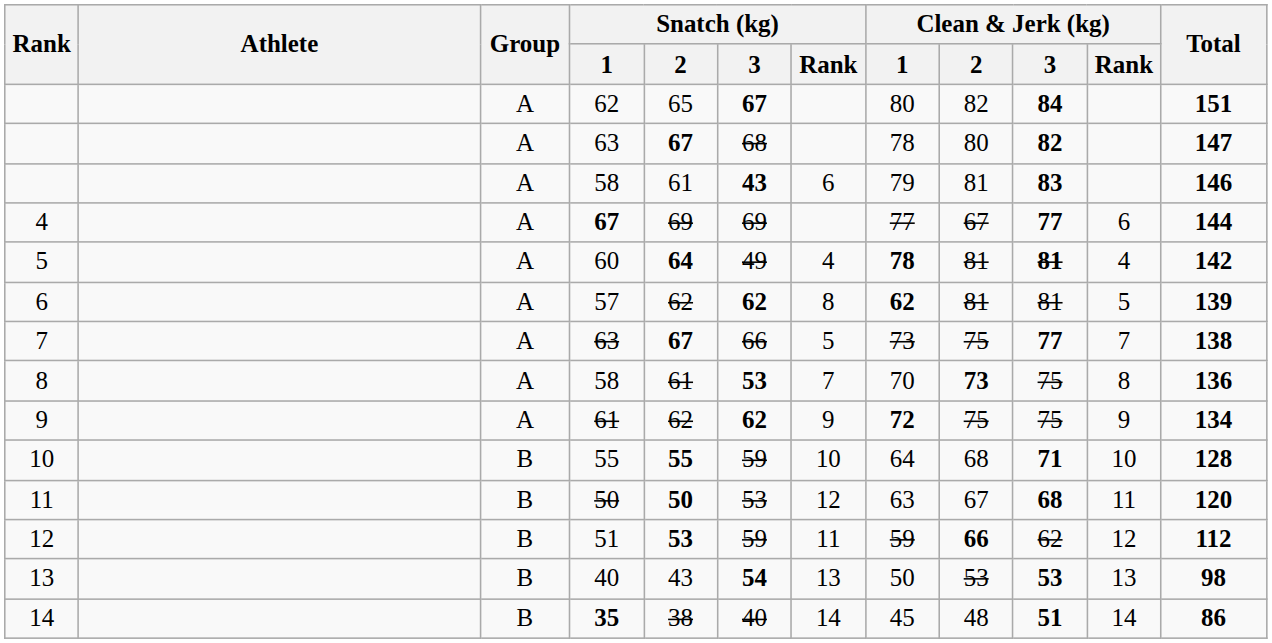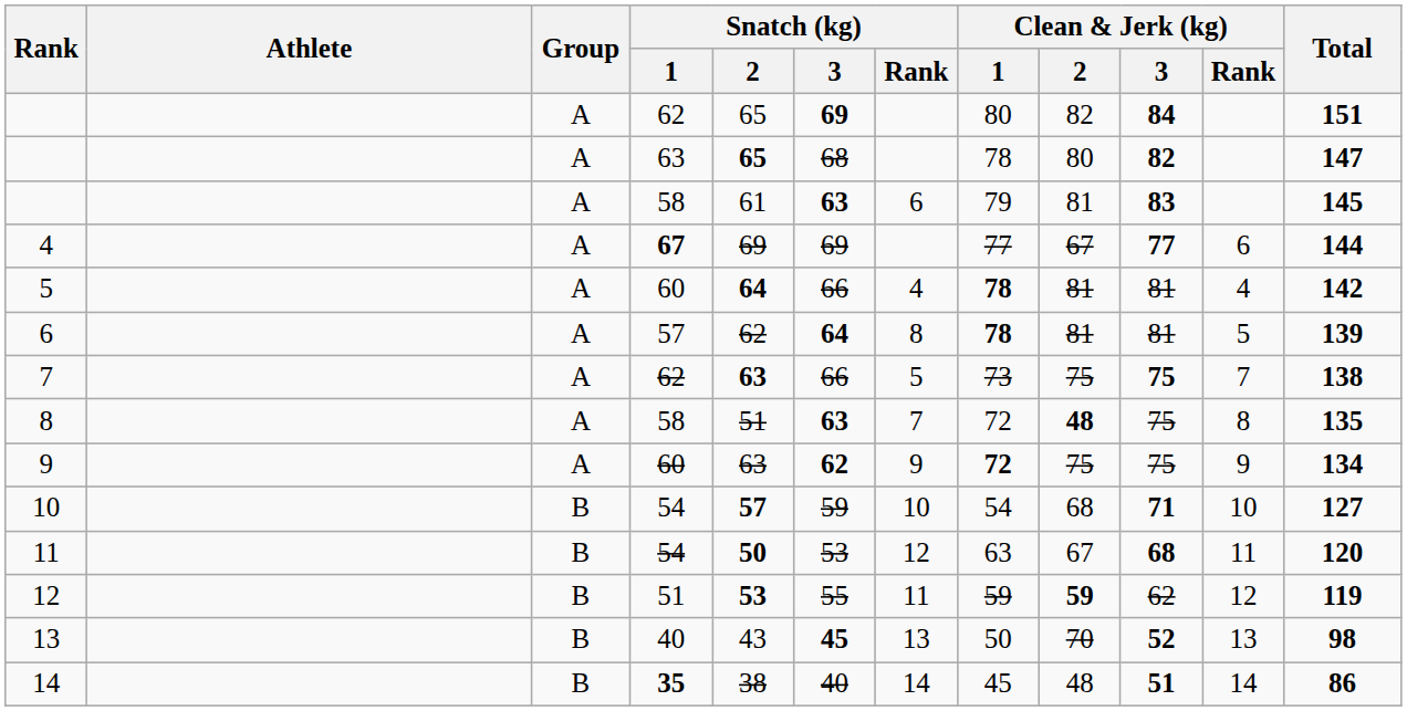row 3 | Snatch (kg) / 3: 67 -> 69
row 4 | Snatch (kg) / 2: 67 -> 65
row 5 | Snatch (kg) / 3: 43 -> 63
row 5 | Total: 146 -> 145
row 7 | Snatch (kg) / 3: 49 -> 66
row 7 | Clean & Jerk (kg) / 3: bold -> normal
row 8 | Snatch (kg) / 3: 62 -> 64
row 8 | Clean & Jerk (kg) / 1: 62 -> 78
row 9 | Snatch (kg) / 1: 63 -> 62
row 9 | Snatch (kg) / 2: 67 -> 63
row 9 | Clean & Jerk (kg) / 3: 77 -> 75
row 10 | Snatch (kg) / 2: 61 -> 51
row 10 | Snatch (kg) / 3: 53 -> 63
row 10 | Clean & Jerk (kg) / 1: 70 -> 72
row 10 | Clean & Jerk (kg) / 2: 73 -> 48
row 10 | Total: 136 -> 135
row 11 | Snatch (kg) / 1: 61 -> 60
row 11 | Snatch (kg) / 2: 62 -> 63
row 12 | Snatch (kg) / 1: 55 -> 54
row 12 | Snatch (kg) / 2: 55 -> 57
row 12 | Clean & Jerk (kg) / 1: 64 -> 54
row 12 | Total: 128 -> 127
row 13 | Snatch (kg) / 1: 50 -> 54
row 14 | Snatch (kg) / 3: 59 -> 55
row 14 | Clean & Jerk (kg) / 2: 66 -> 59
row 14 | Total: 112 -> 119
row 15 | Snatch (kg) / 3: 54 -> 45
row 15 | Clean & Jerk (kg) / 2: 53 -> 70
row 15 | Clean & Jerk (kg) / 3: 53 -> 52
